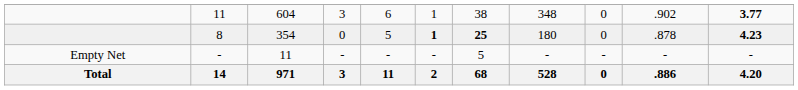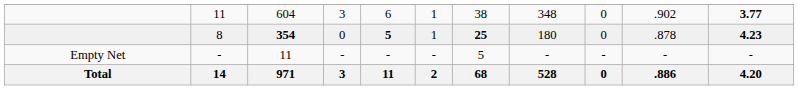8 | column 3: normal -> bold
8 | column 5: normal -> bold
8 | column 6: bold -> normal
